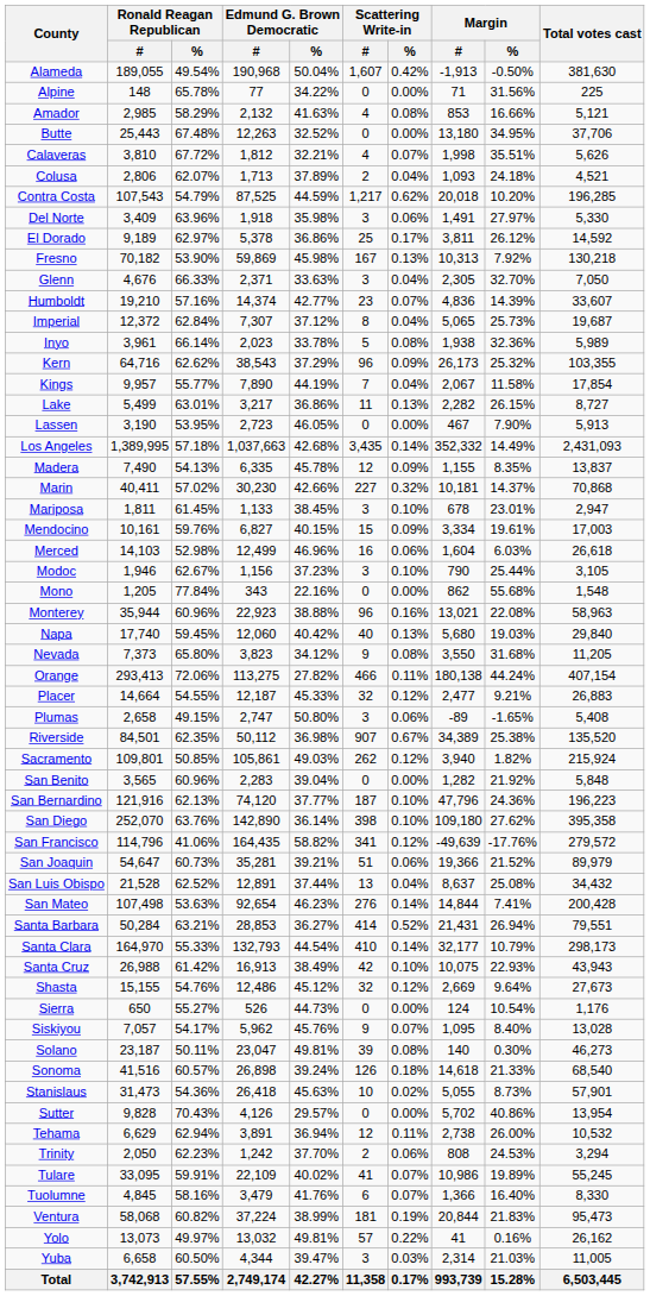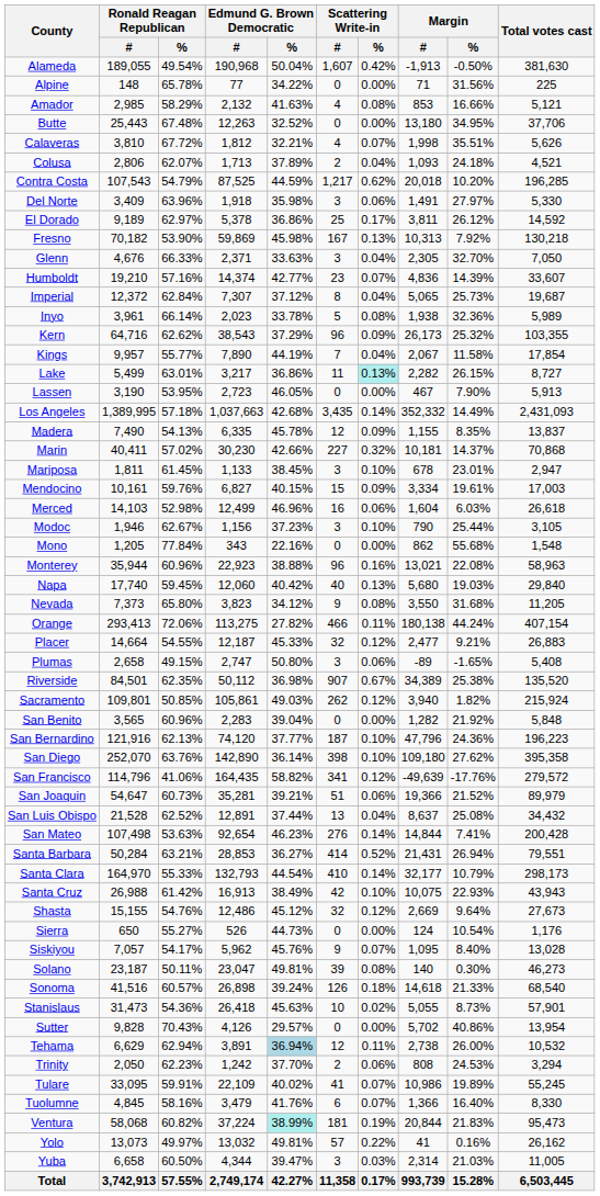Lake | Scattering Write-in / %: no background -> paleturquoise background
Tehama | Edmund G. Brown Democratic / %: no background -> lightblue background
Ventura | Edmund G. Brown Democratic / %: no background -> paleturquoise background
